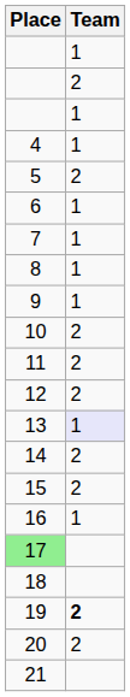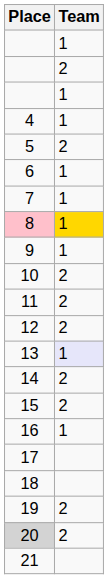row 9 | Place: no background -> pink background
row 9 | Team: no background -> gold background
row 18 | Place: lightgreen background -> no background
row 20 | Team: bold -> normal
row 21 | Place: no background -> lightgrey background
